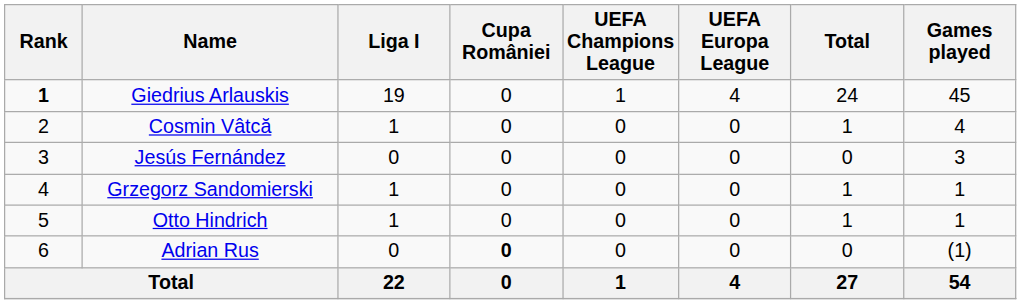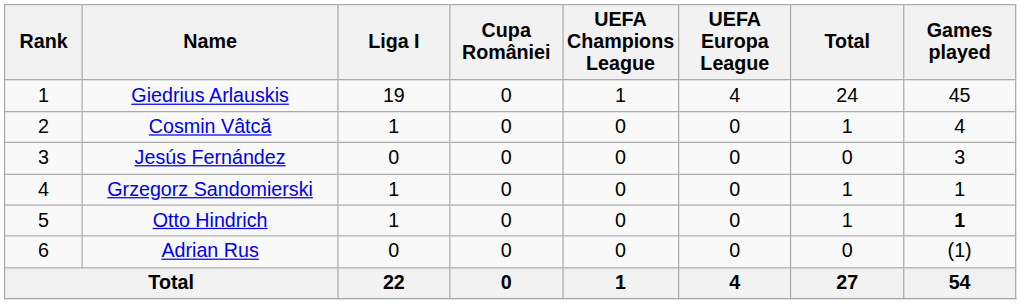Giedrius Arlauskis | Rank: bold -> normal
Otto Hindrich | Games played: normal -> bold
Adrian Rus | Cupa României: bold -> normal
